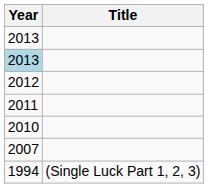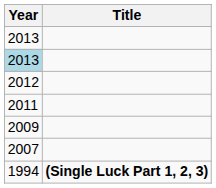row 6 | Year: 2010 -> 2009
row 8 | Title: normal -> bold
